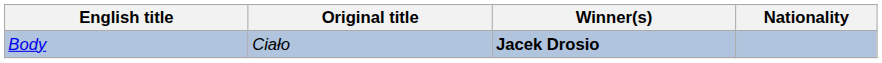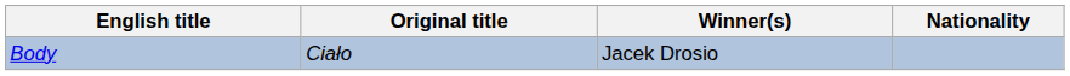Body | Winner(s): bold -> normal
